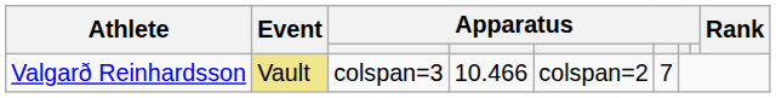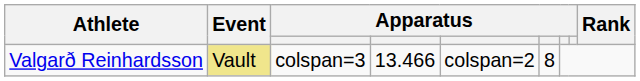Valgarð Reinhardsson | column 4: 10.466 -> 13.466
Valgarð Reinhardsson | column 6: 7 -> 8
